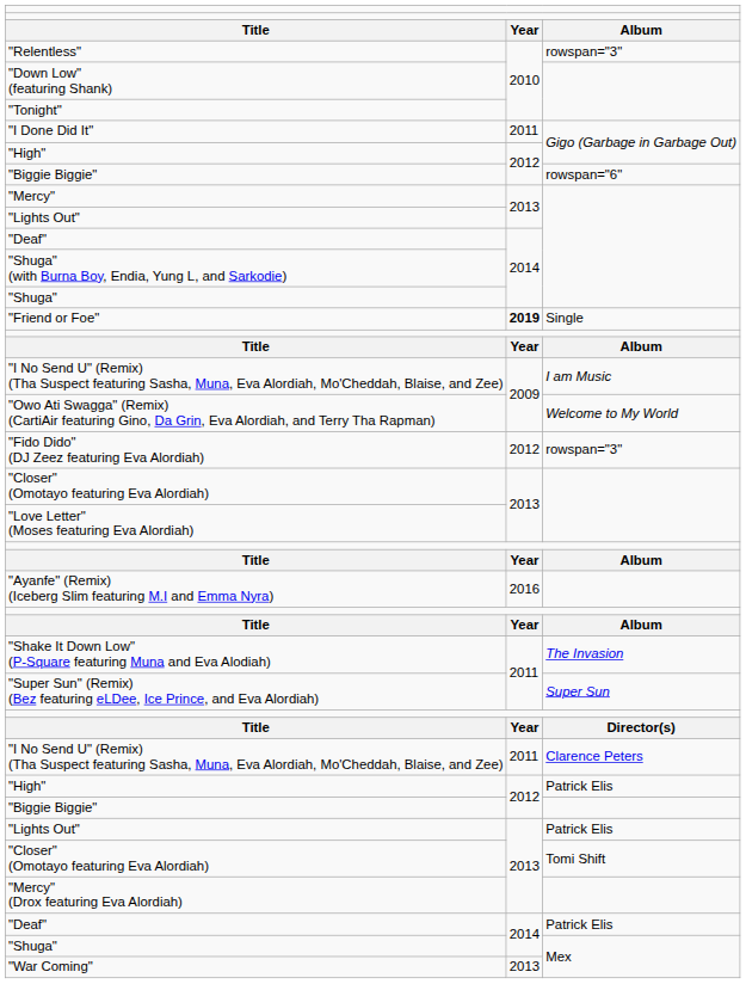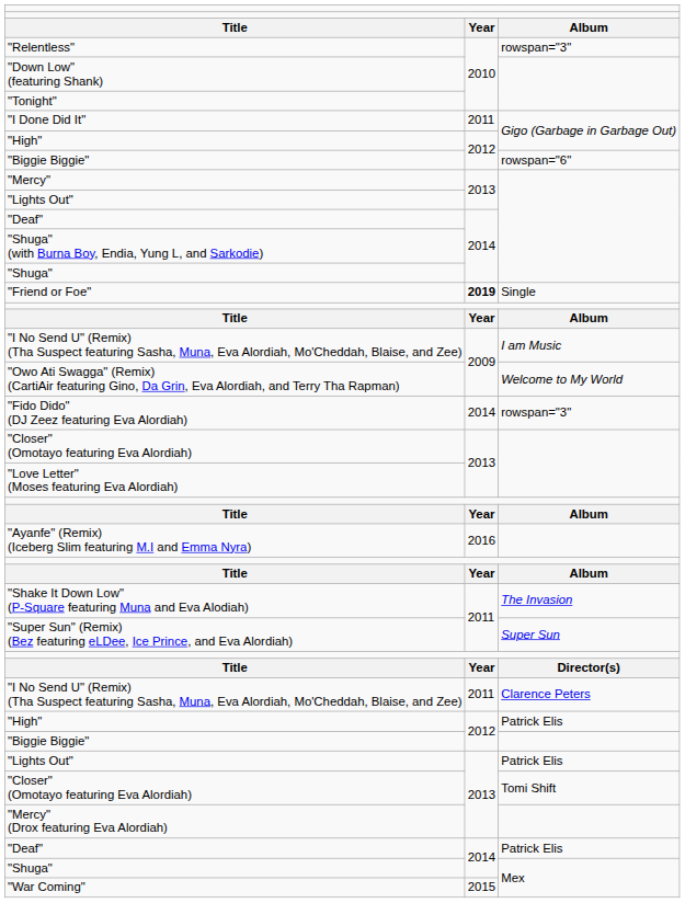"Fido Dido" (DJ Zeez featuring Eva Alordiah) | column 2: 2012 -> 2014
"War Coming" | column 2: 2013 -> 2015
